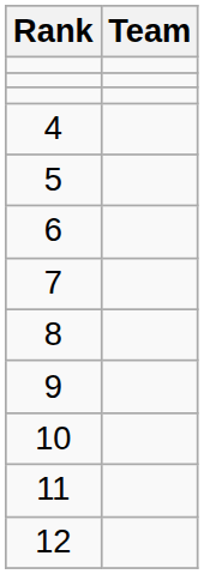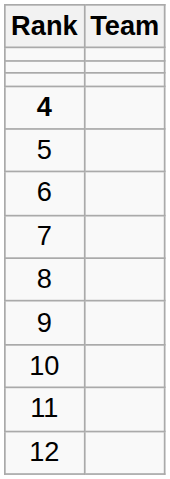row 5 | Rank: normal -> bold
